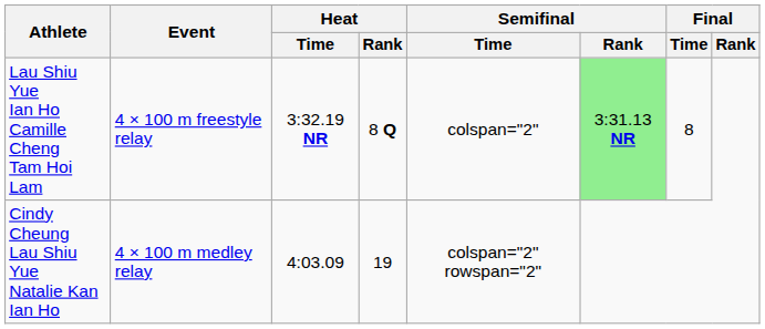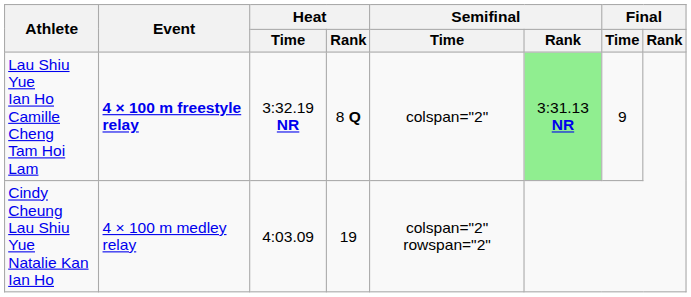Lau Shiu Yue Ian Ho Camille Cheng Tam Hoi Lam | Event: normal -> bold
Lau Shiu Yue Ian Ho Camille Cheng Tam Hoi Lam | Final / Time: 8 -> 9
